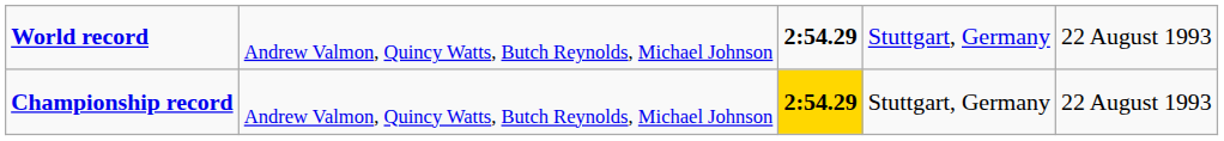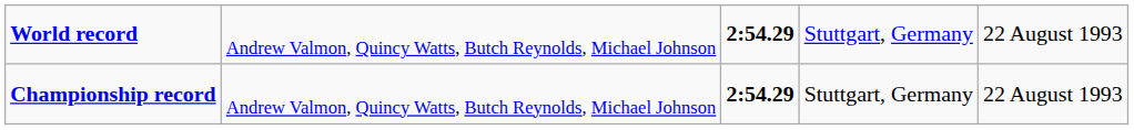Championship record | column 3: gold background -> no background
